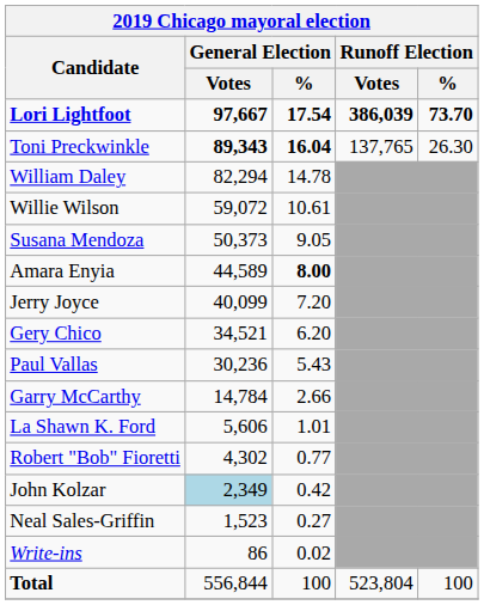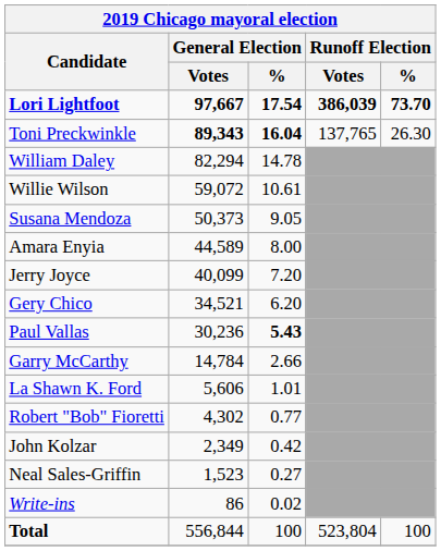Amara Enyia | General Election / %: bold -> normal
Paul Vallas | General Election / %: normal -> bold
John Kolzar | General Election / Votes: lightblue background -> no background
